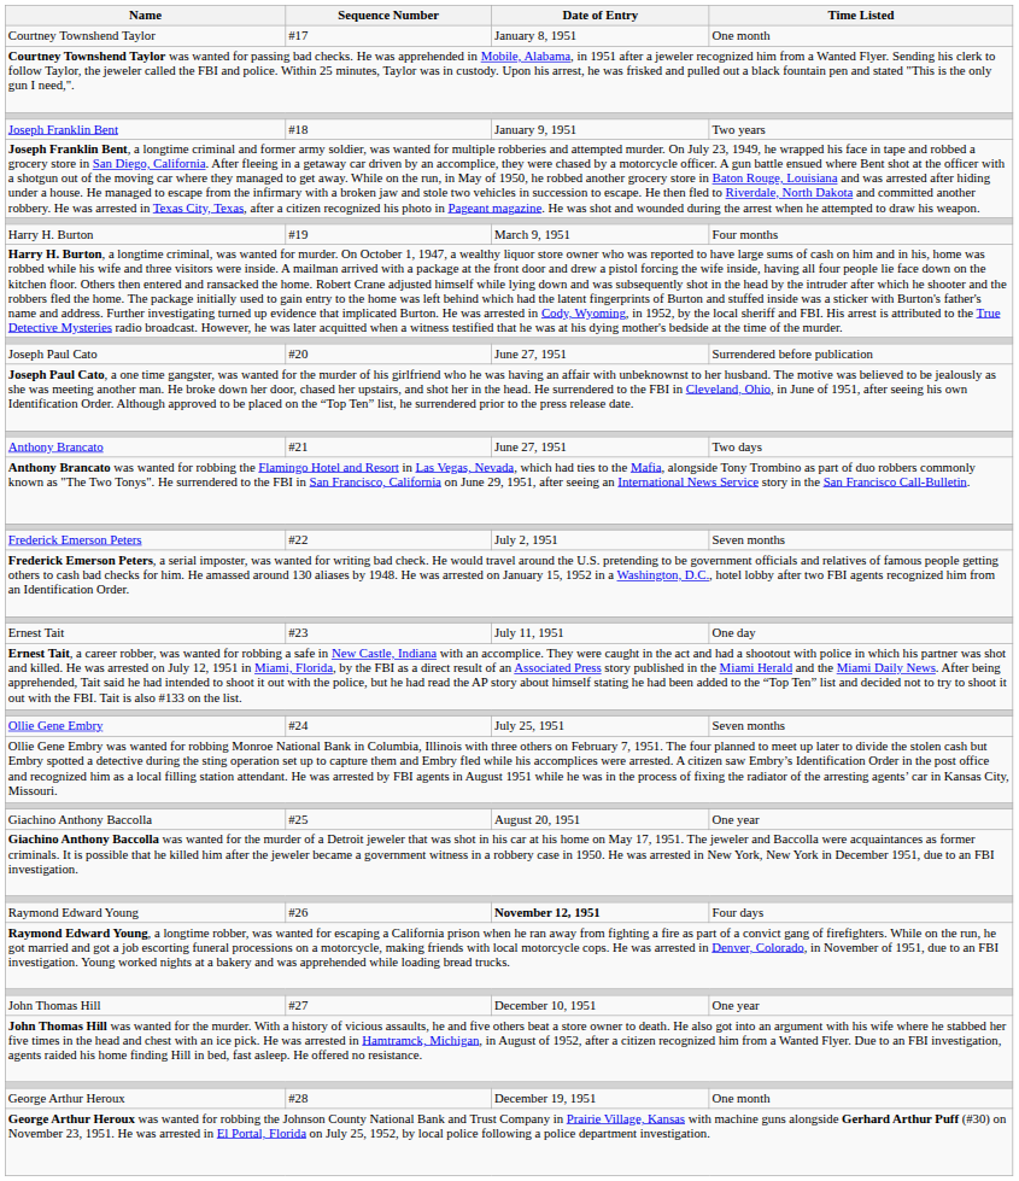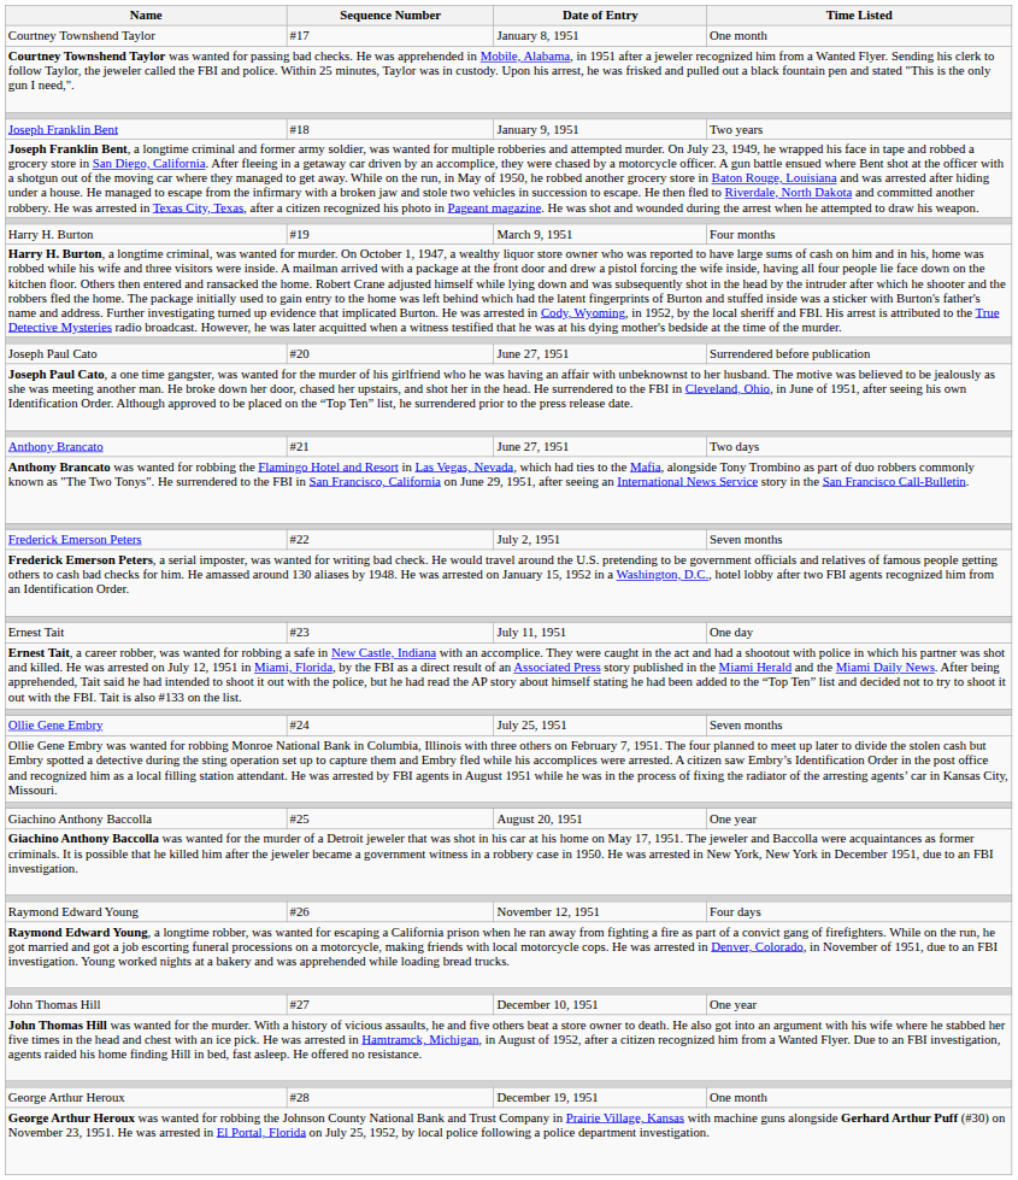Raymond Edward Young | Date of Entry: bold -> normal
